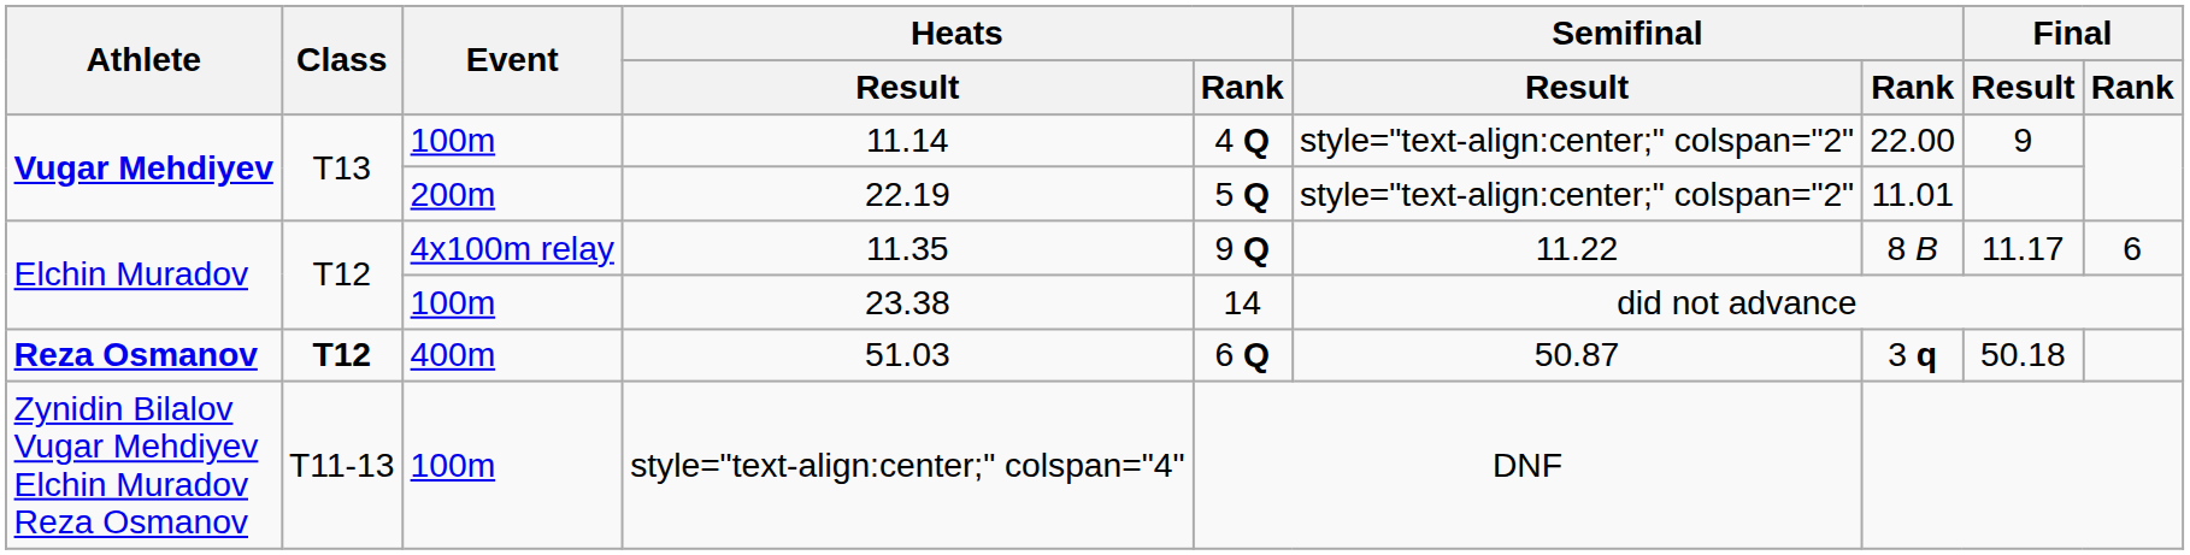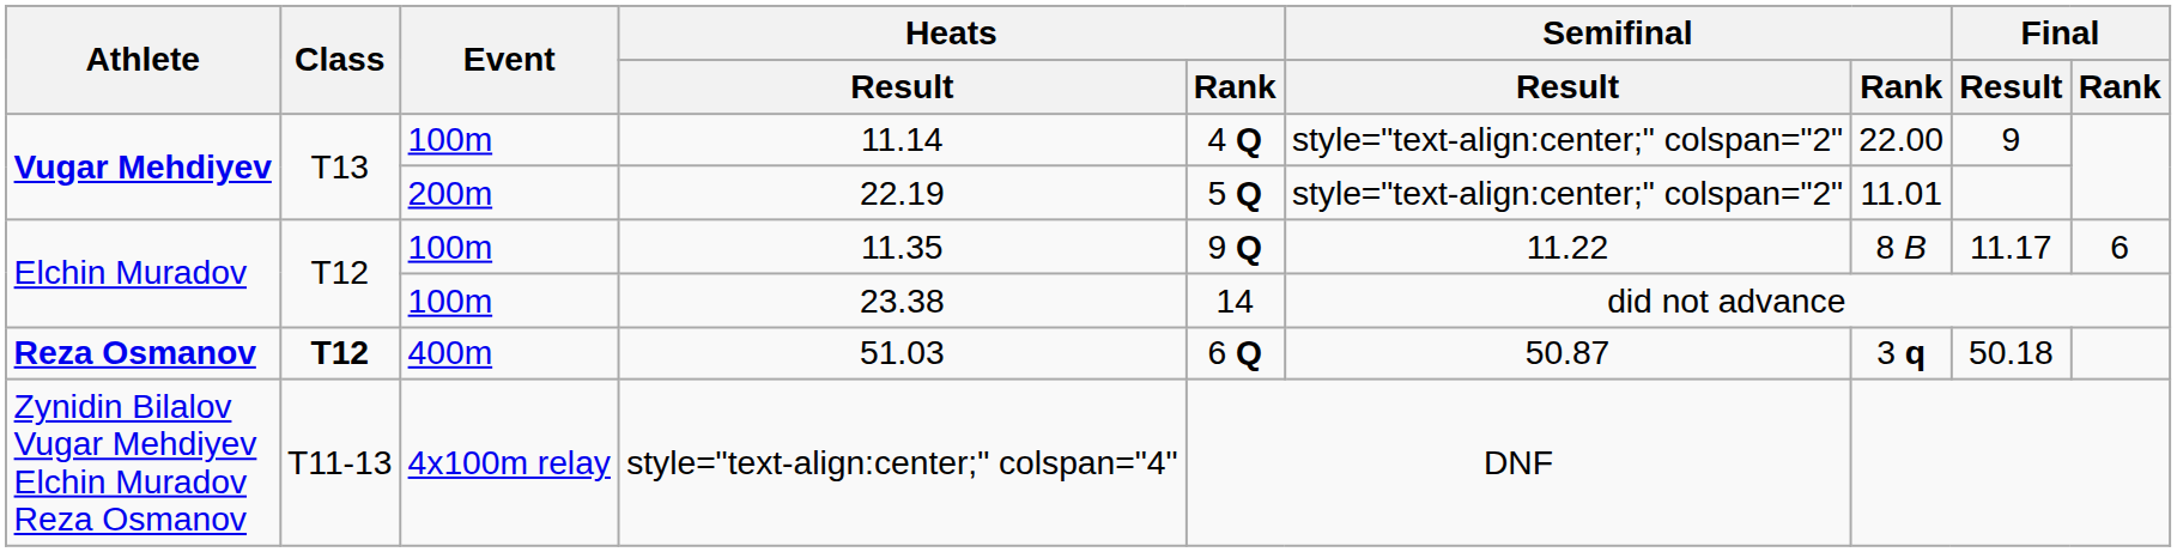11.35 | Event: 4x100m relay -> 100m
style="text-align:center;" colspan="4" | Event: 100m -> 4x100m relay
